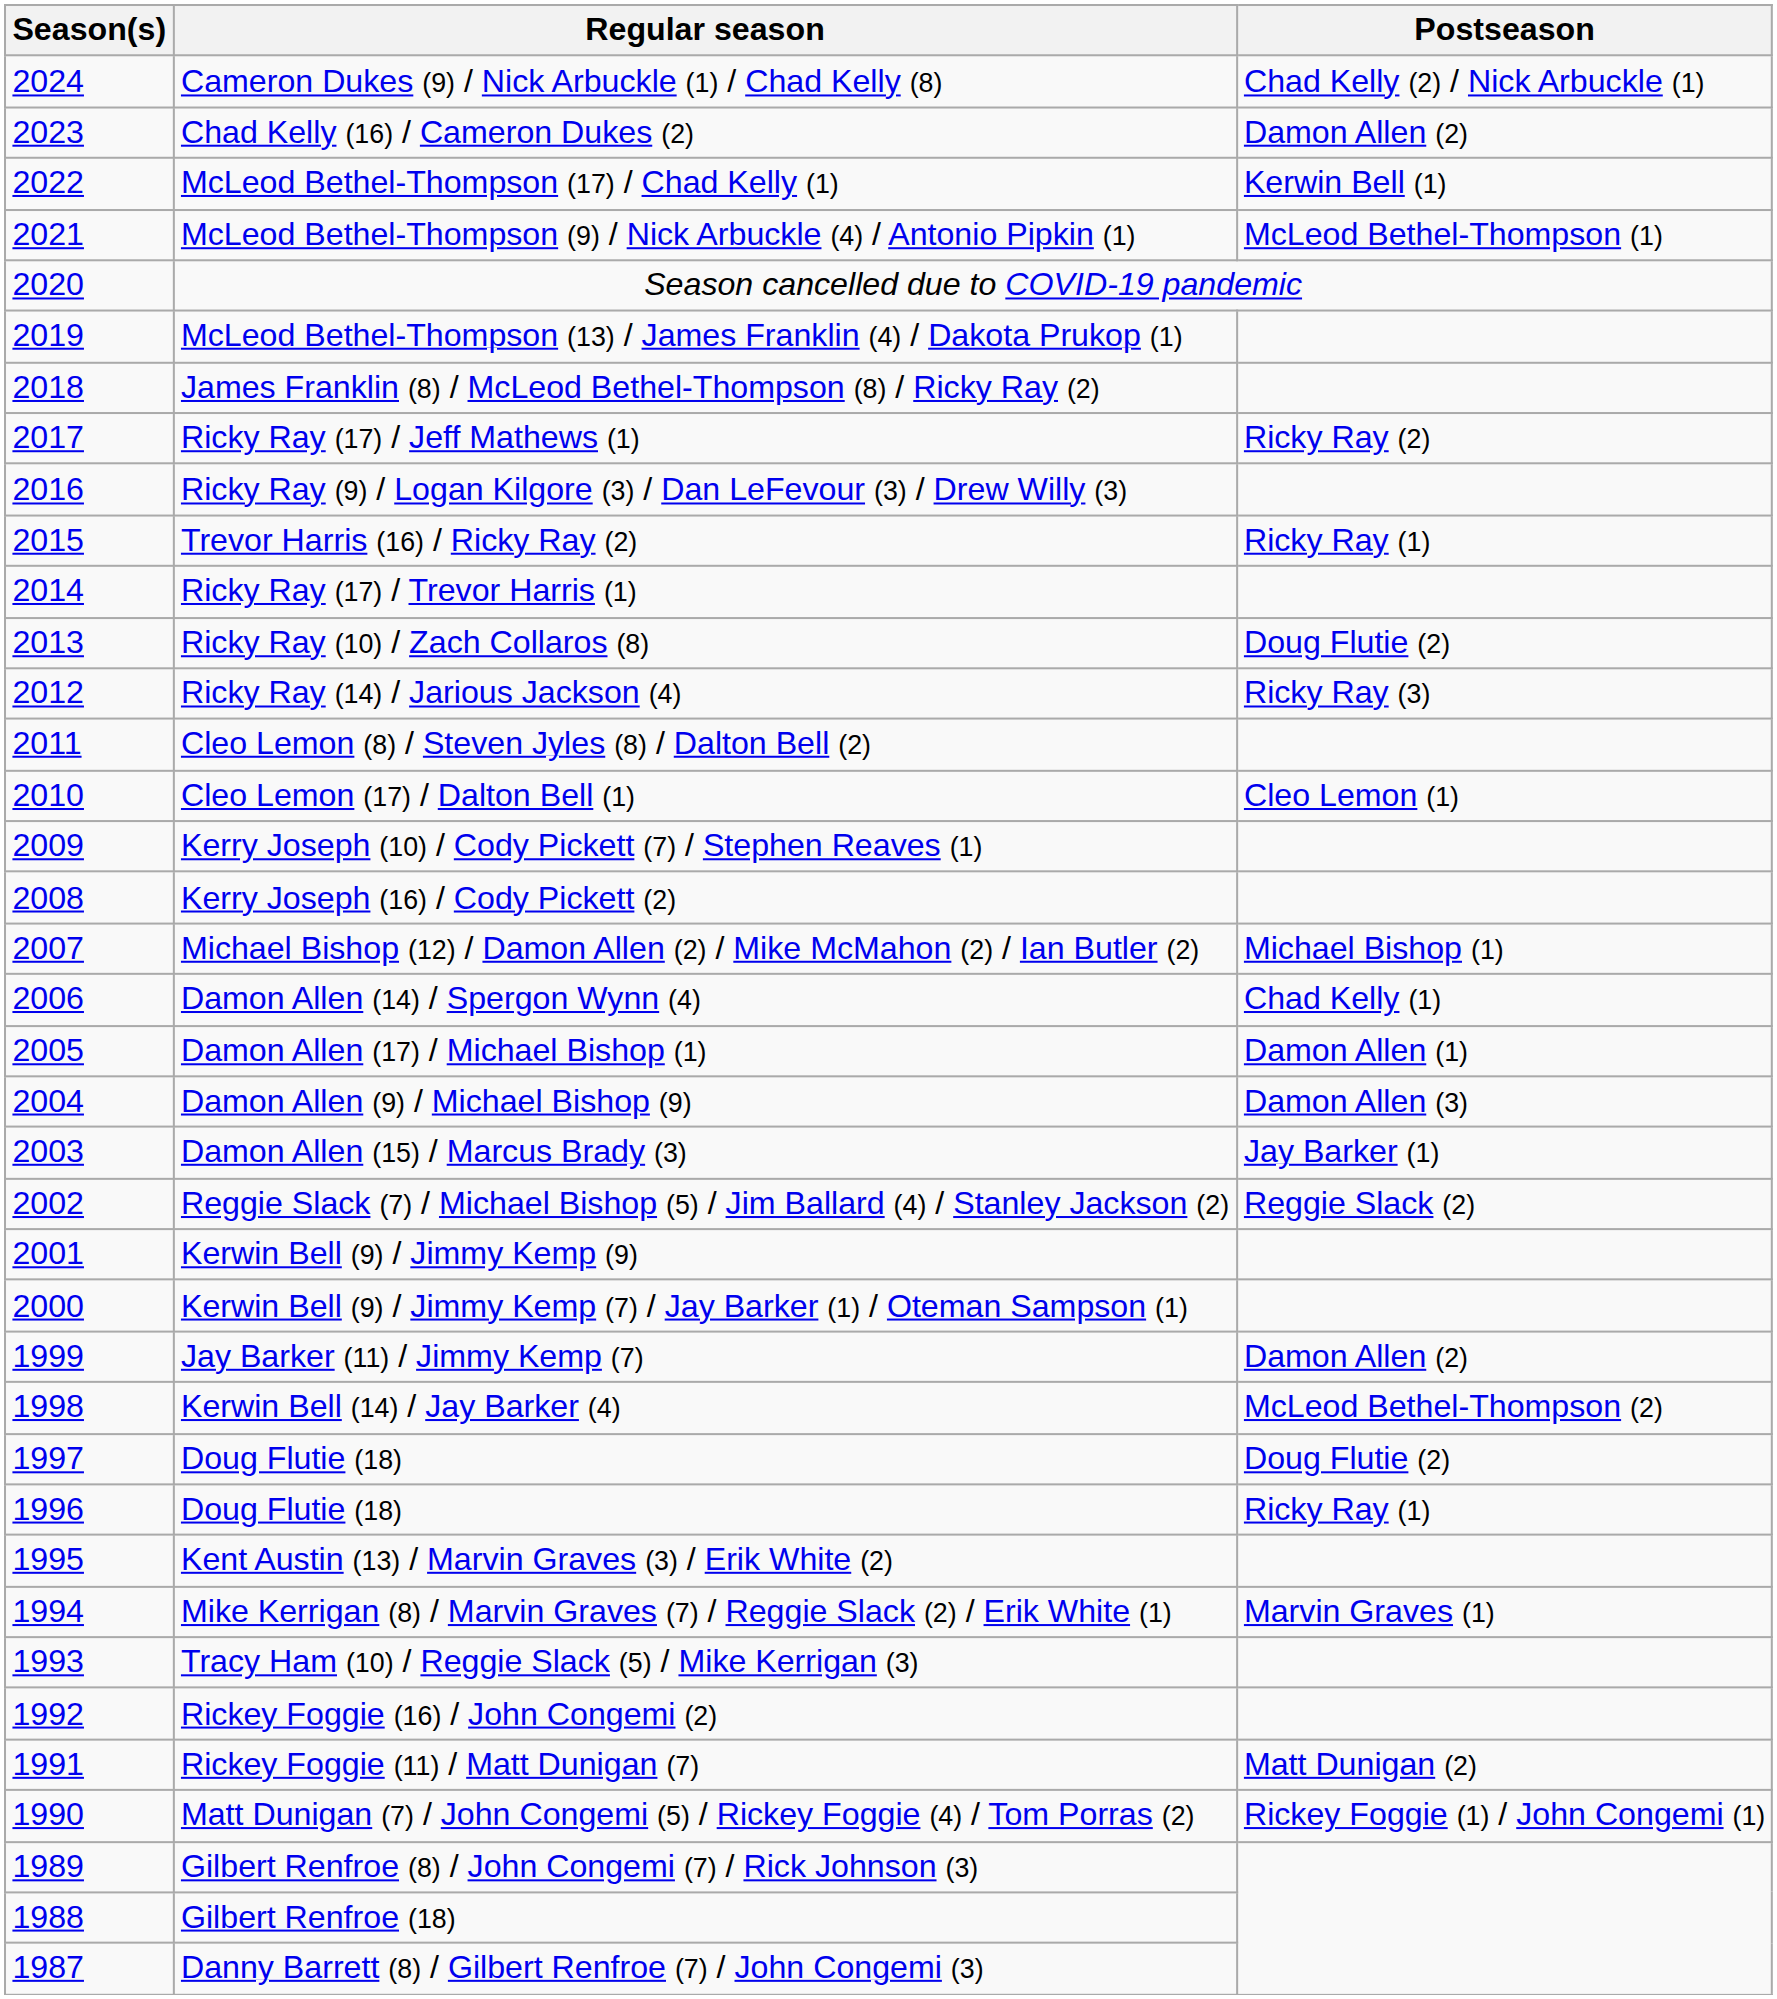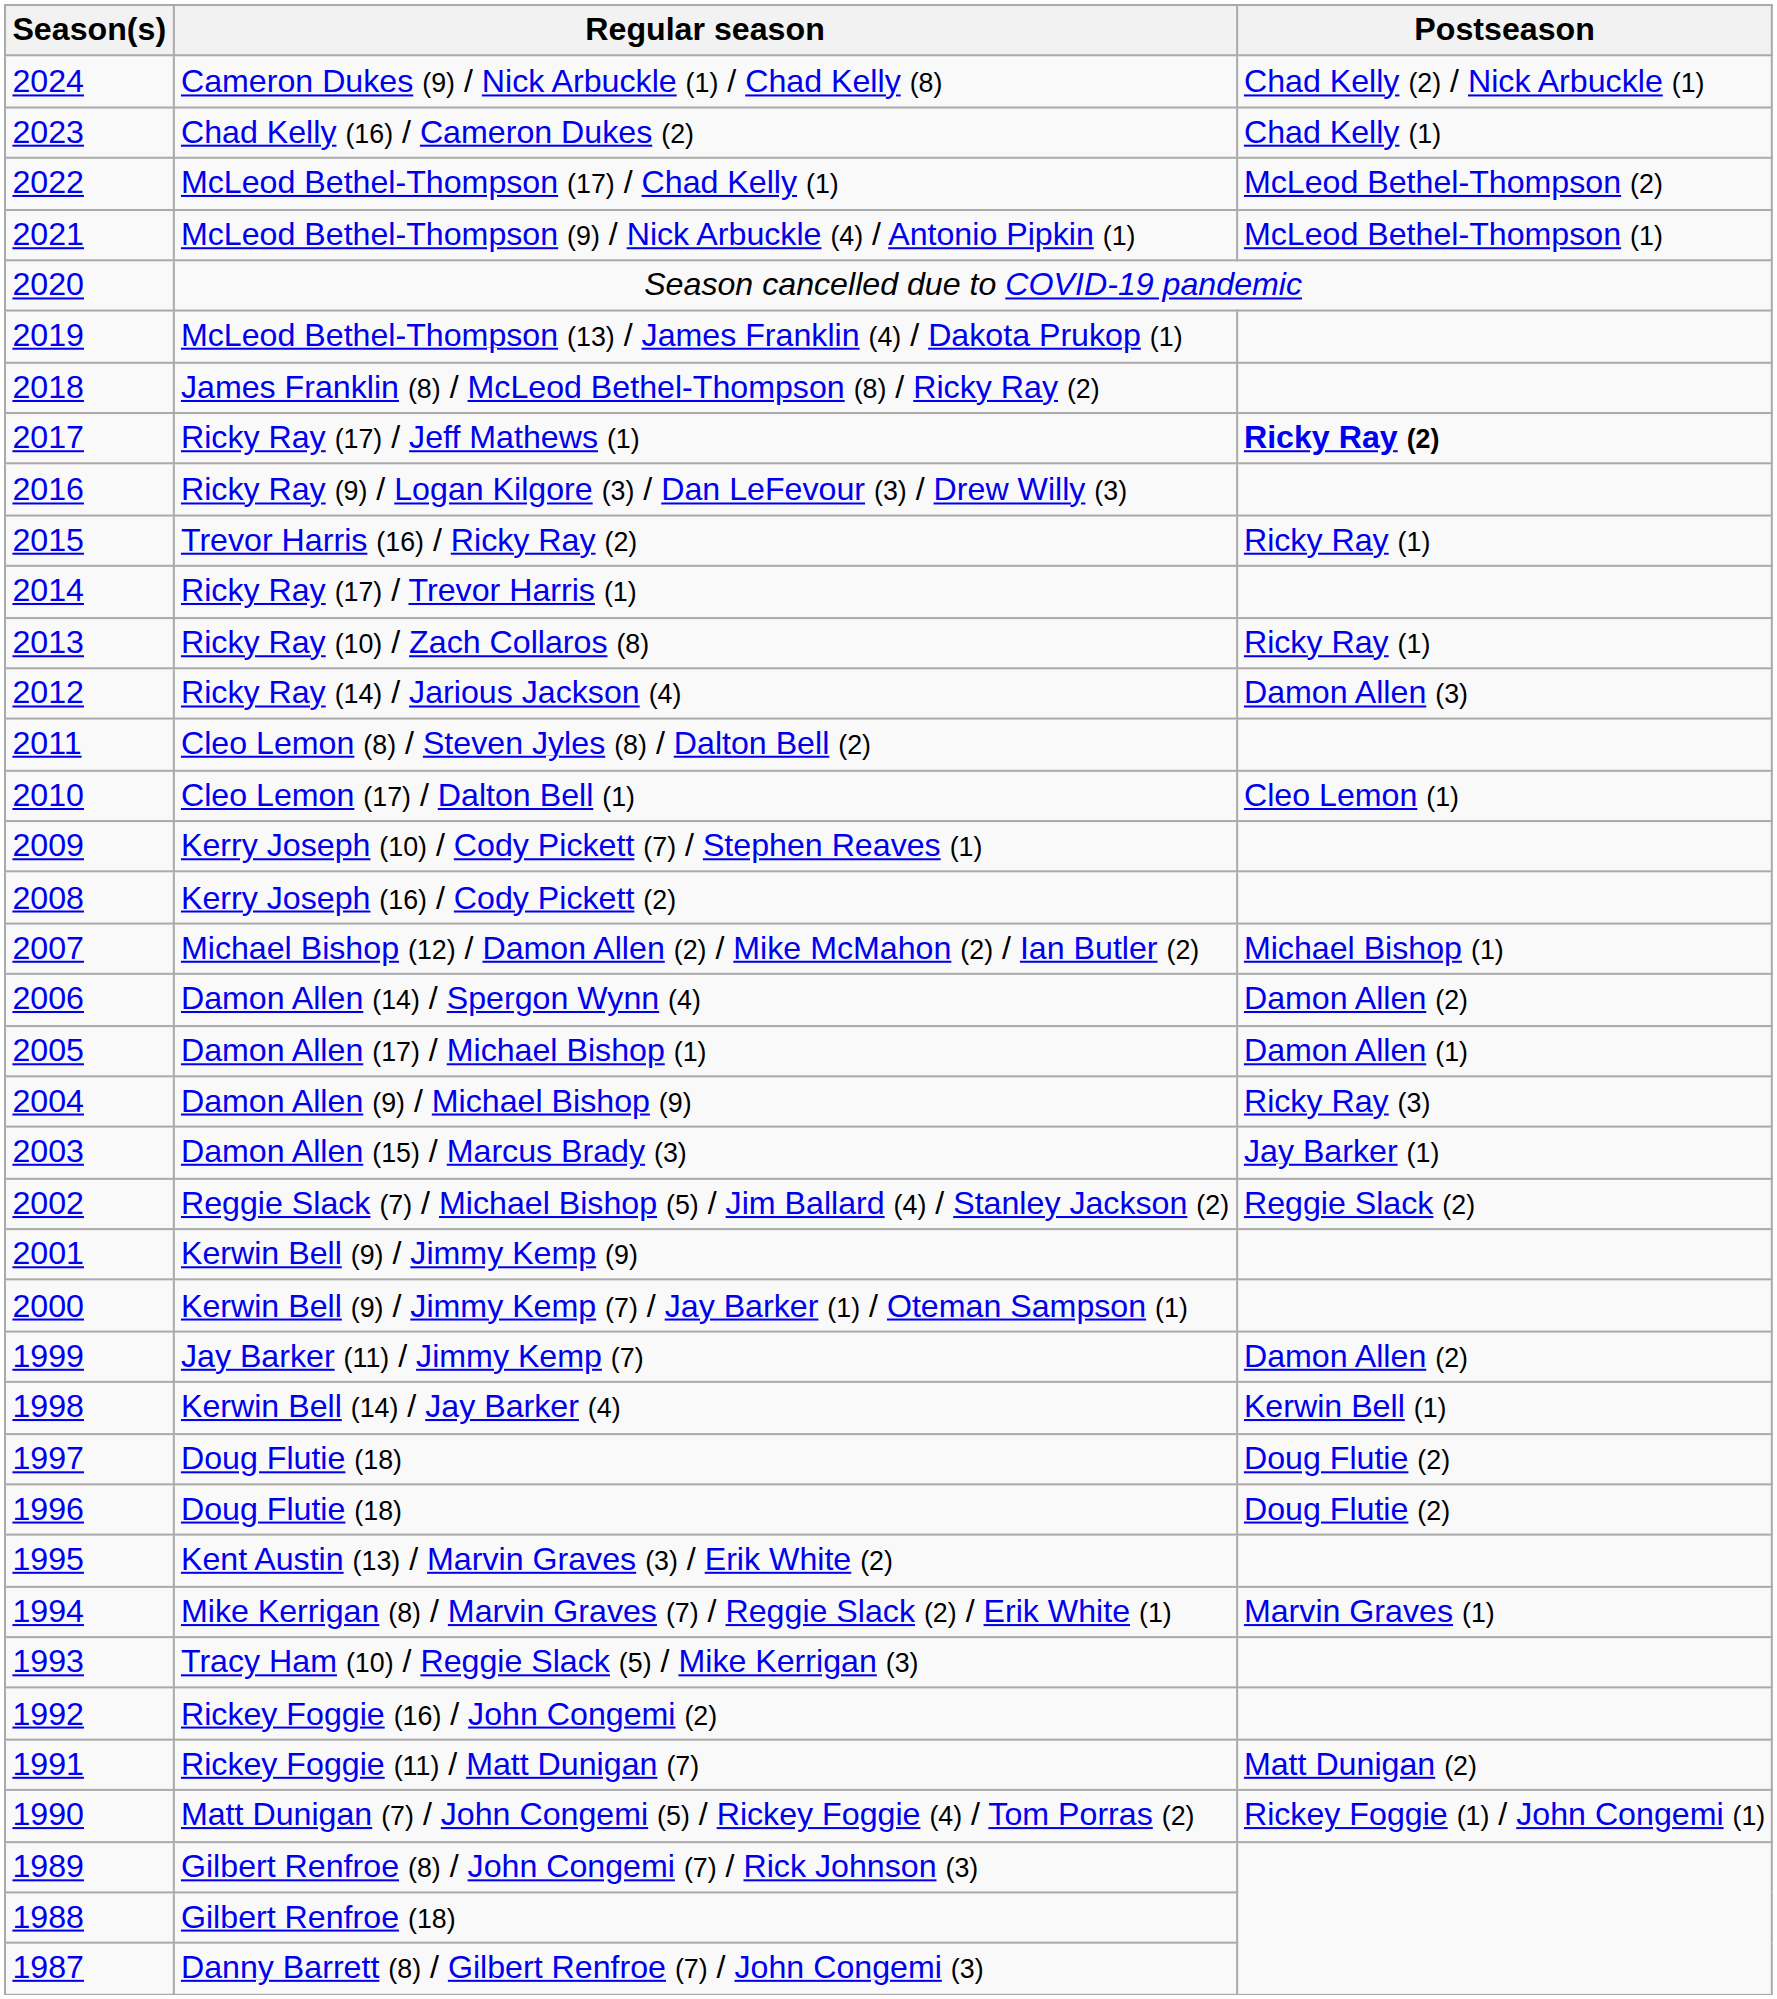Chad Kelly (16) / Cameron Dukes (2) | Postseason: Damon Allen (2) -> Chad Kelly (1)
McLeod Bethel-Thompson (17) / Chad Kelly (1) | Postseason: Kerwin Bell (1) -> McLeod Bethel-Thompson (2)
Ricky Ray (17) / Jeff Mathews (1) | Postseason: normal -> bold
Ricky Ray (10) / Zach Collaros (8) | Postseason: Doug Flutie (2) -> Ricky Ray (1)
Ricky Ray (14) / Jarious Jackson (4) | Postseason: Ricky Ray (3) -> Damon Allen (3)
Damon Allen (14) / Spergon Wynn (4) | Postseason: Chad Kelly (1) -> Damon Allen (2)
Damon Allen (9) / Michael Bishop (9) | Postseason: Damon Allen (3) -> Ricky Ray (3)
Kerwin Bell (14) / Jay Barker (4) | Postseason: McLeod Bethel-Thompson (2) -> Kerwin Bell (1)
1996 / Doug Flutie (18) | Postseason: Ricky Ray (1) -> Doug Flutie (2)
